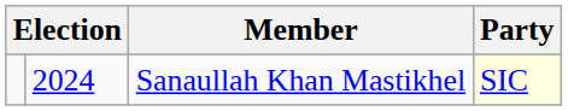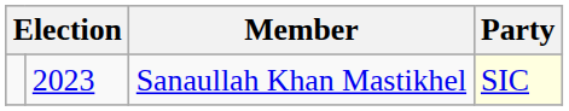Sanaullah Khan Mastikhel | column 2: 2024 -> 2023
